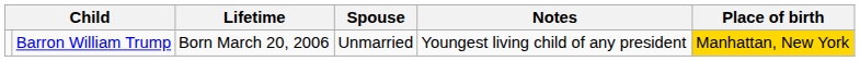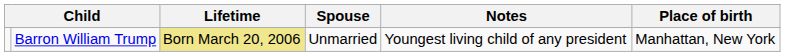Barron William Trump | Lifetime: no background -> khaki background
Barron William Trump | Place of birth: gold background -> no background
